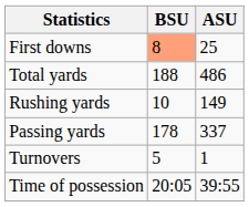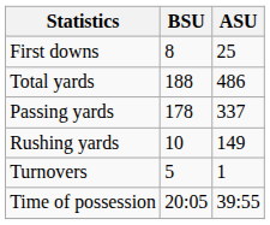First downs | BSU: lightsalmon background -> no background
rows swapped: Rushing yards <-> Passing yards
